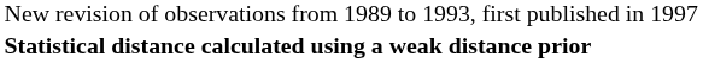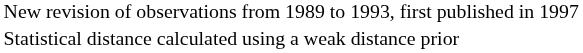row 2 | column 1: bold -> normal
